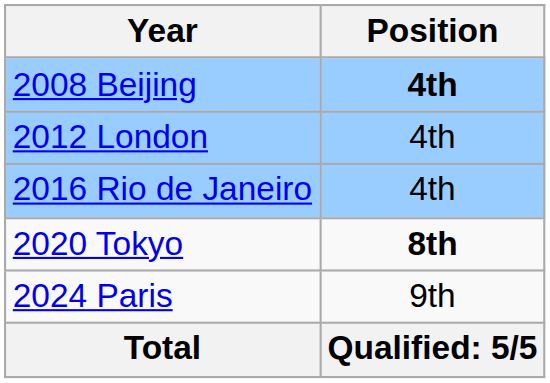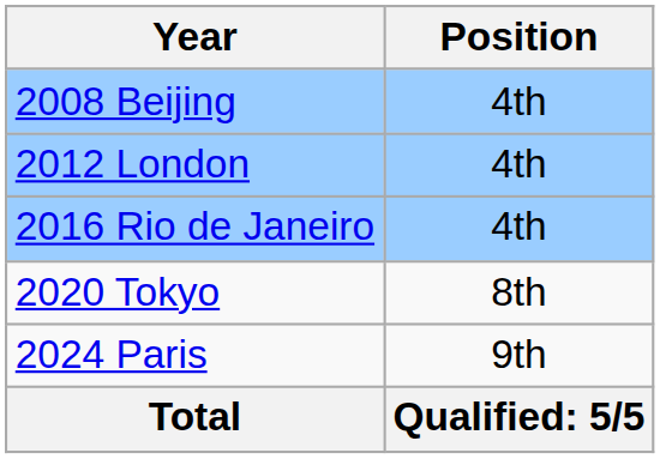2008 Beijing | Position: bold -> normal
2020 Tokyo | Position: bold -> normal
